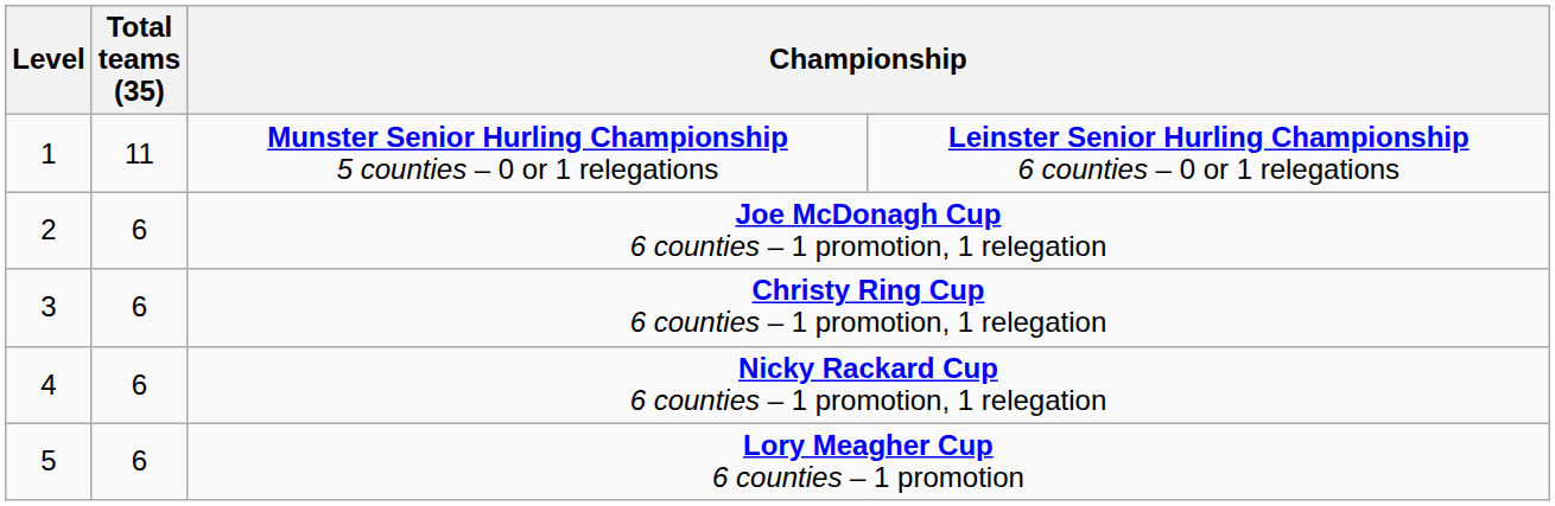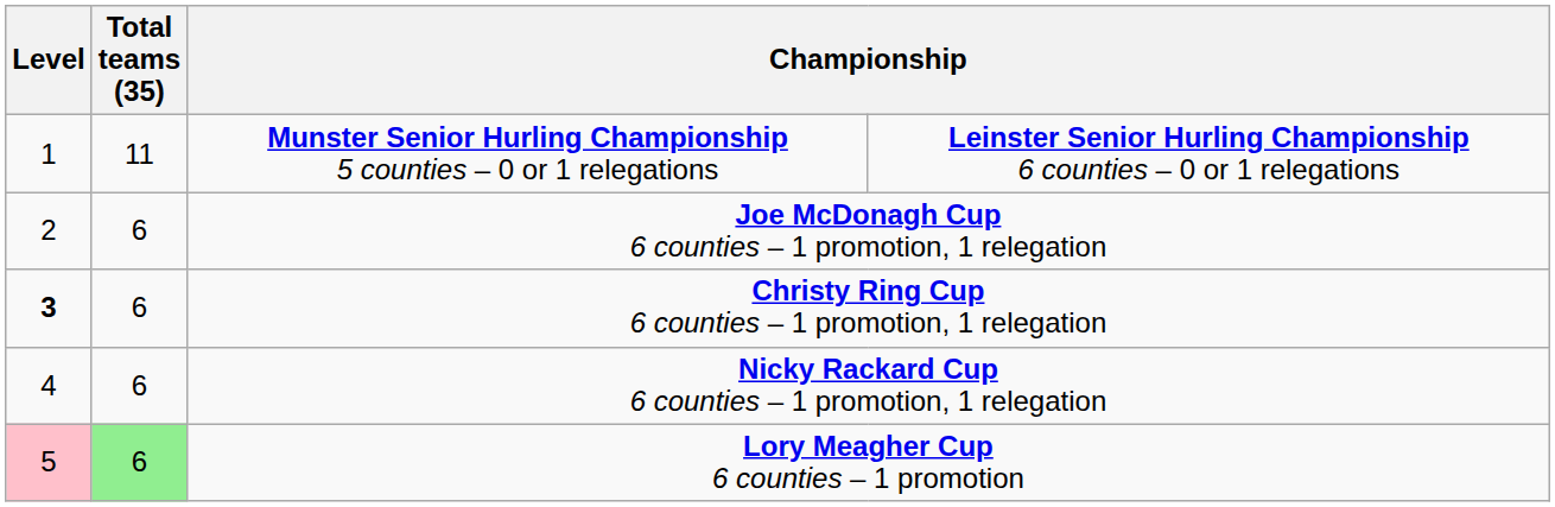Christy Ring Cup 6 counties – 1 promotion, 1 relegation | Level: normal -> bold
Lory Meagher Cup 6 counties – 1 promotion | Level: no background -> pink background
Lory Meagher Cup 6 counties – 1 promotion | Total teams (35): no background -> lightgreen background
